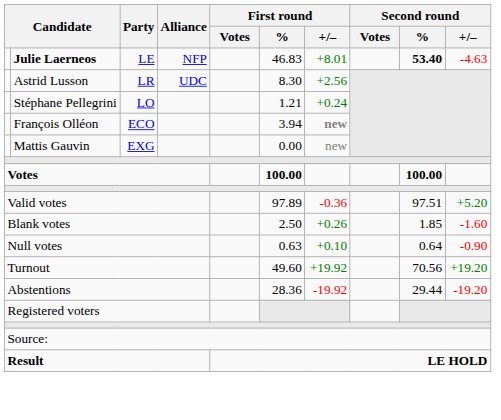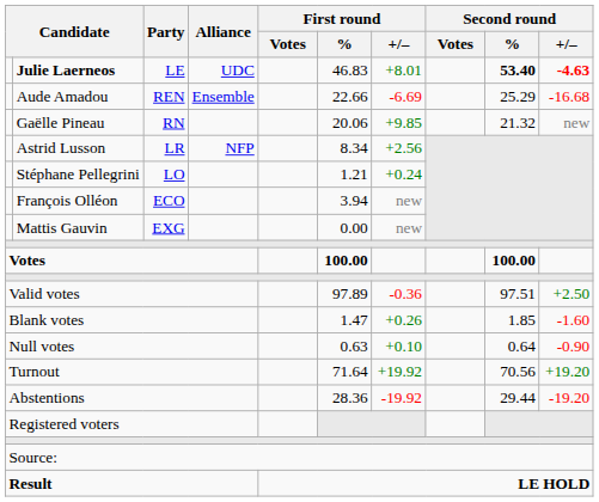Julie Laerneos | Alliance: NFP -> UDC
Julie Laerneos | Second round / +/–: normal -> bold
+ row: Aude Amadou | REN | Ensemble | 22.66 | -6.69 | 25.29 | -16.68
+ row: Gaëlle Pineau | RN | 20.06 | +9.85 | 21.32 | new
Astrid Lusson | Alliance: UDC -> NFP
Astrid Lusson | First round / %: 8.30 -> 8.34
François Olléon | First round / +/–: bold -> normal
Valid votes | Second round / +/–: +5.20 -> +2.50
Blank votes | First round / %: 2.50 -> 1.47
Turnout | First round / %: 49.60 -> 71.64
